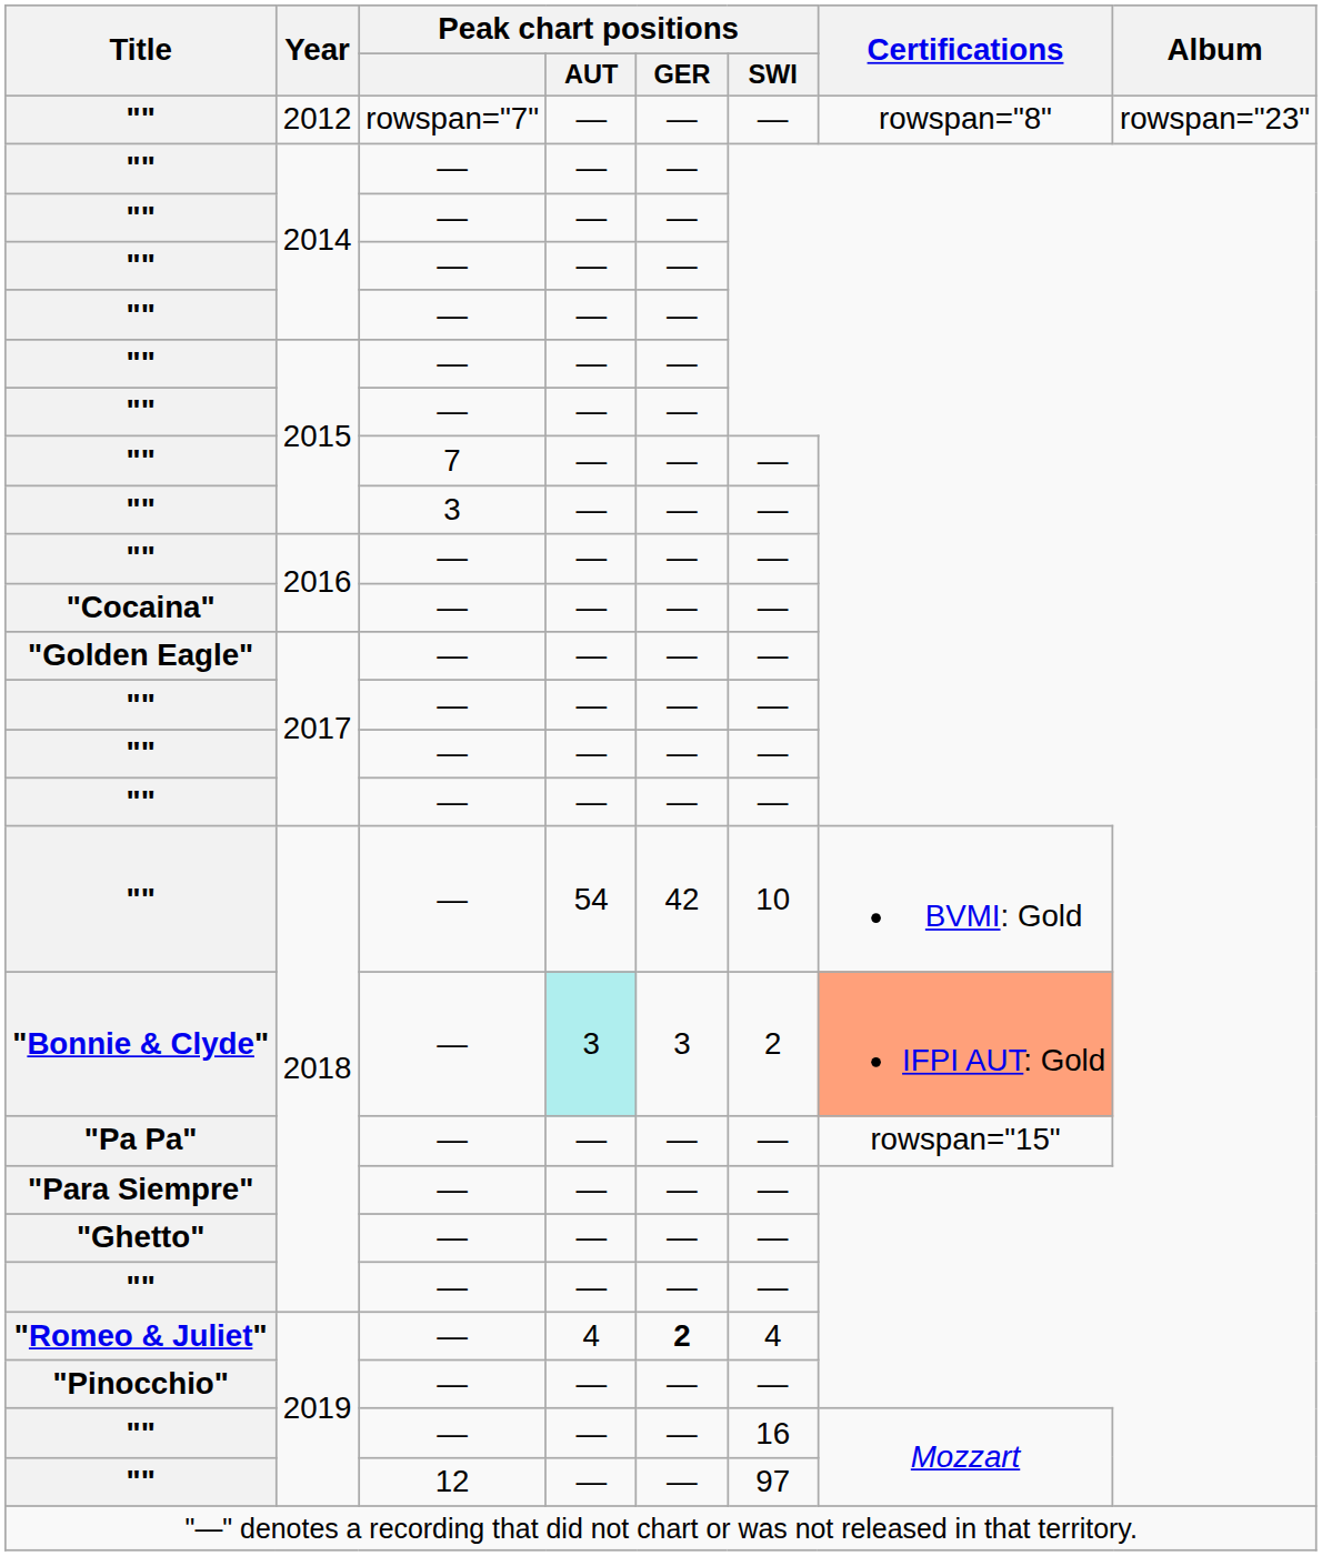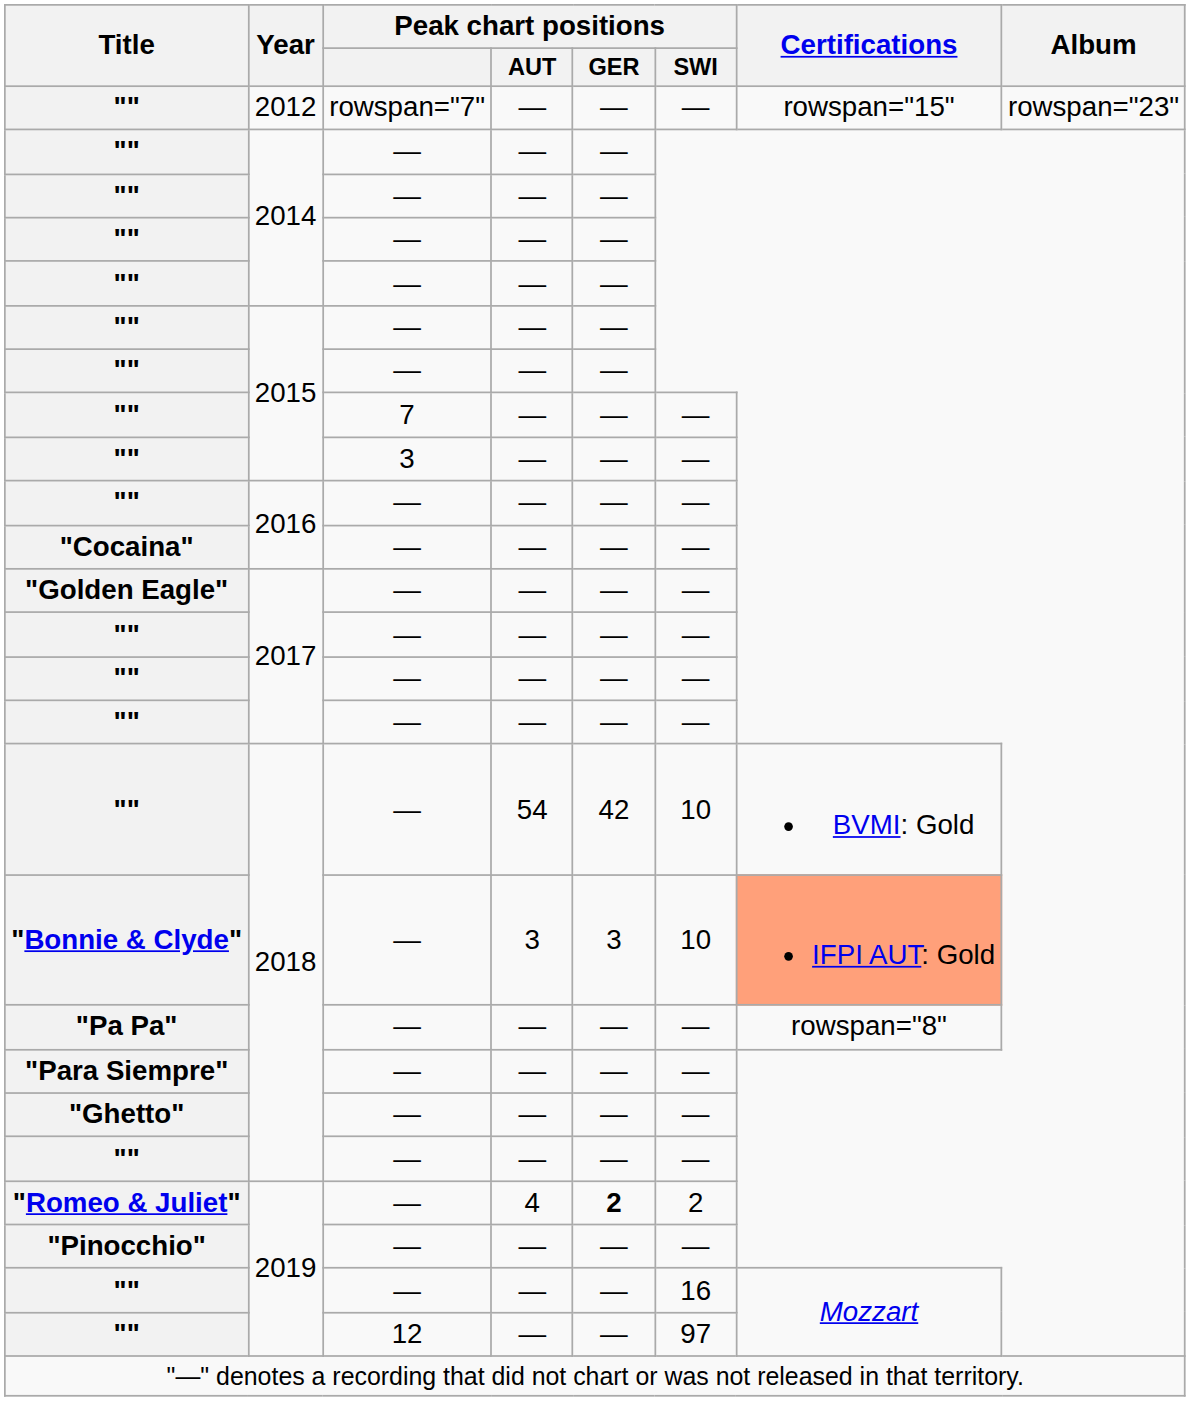"" / 2012 | Certifications: rowspan="8" -> rowspan="15"
"Bonnie & Clyde" | Peak chart positions / AUT: paleturquoise background -> no background
"Bonnie & Clyde" | Peak chart positions / SWI: 2 -> 10
"Pa Pa" | Certifications: rowspan="15" -> rowspan="8"
"Romeo & Juliet" | Peak chart positions / SWI: 4 -> 2
